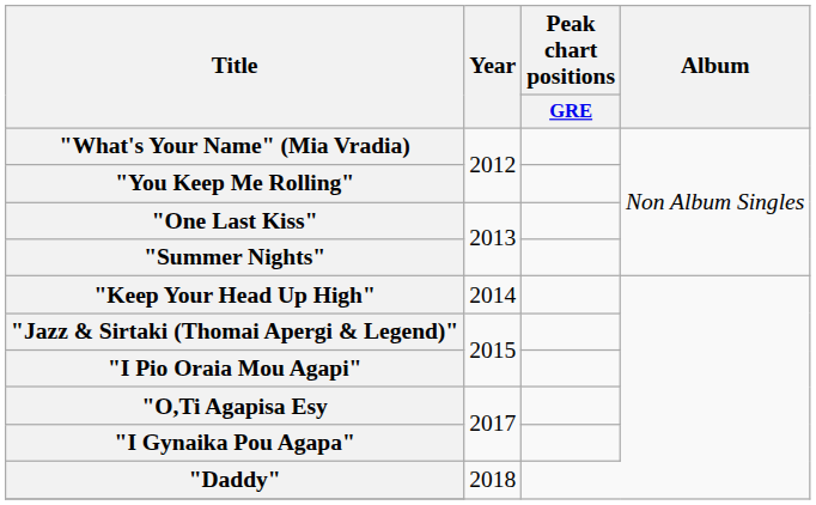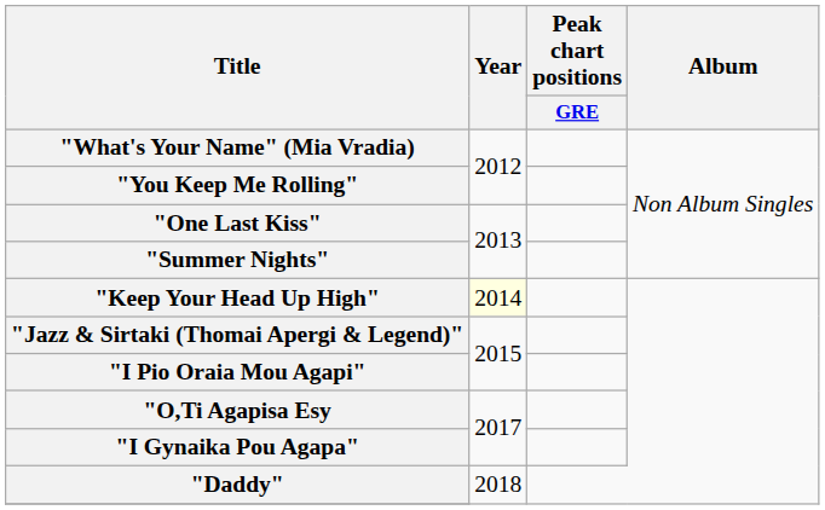"Keep Your Head Up High" | Year: no background -> lightyellow background
